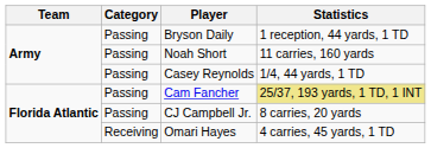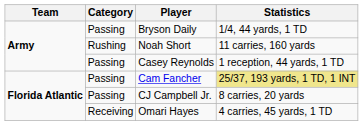Bryson Daily | Statistics: 1 reception, 44 yards, 1 TD -> 1/4, 44 yards, 1 TD
Noah Short | Category: Passing -> Rushing
Casey Reynolds | Statistics: 1/4, 44 yards, 1 TD -> 1 reception, 44 yards, 1 TD
